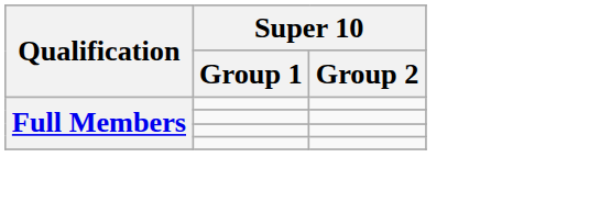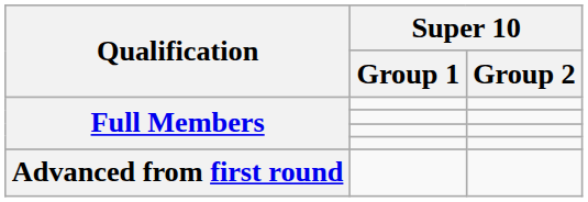+ row: Advanced from first round
